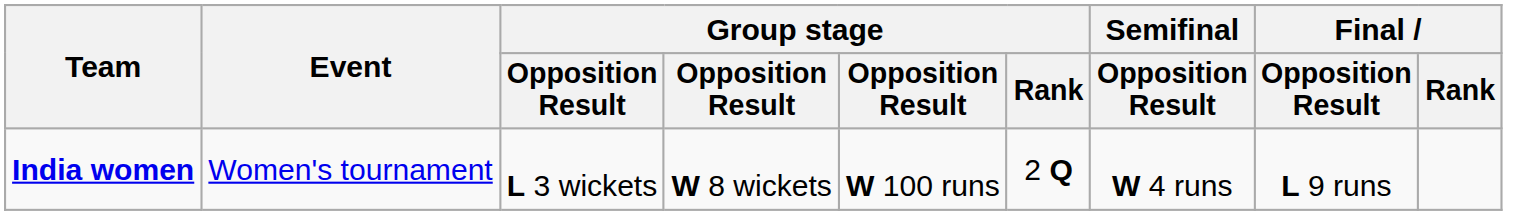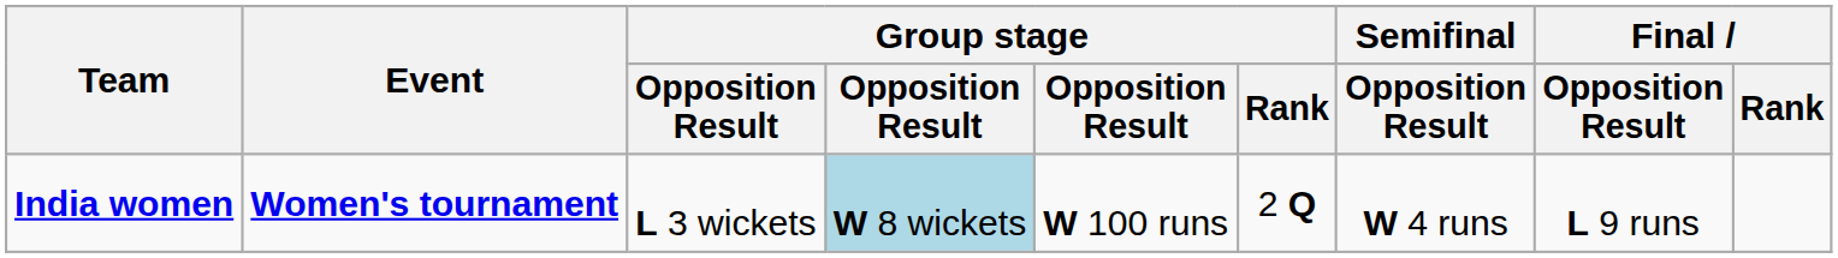India women | Event: normal -> bold
India women | column 4: no background -> lightblue background
